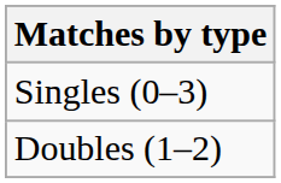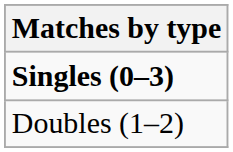row 2 | column 1: normal -> bold
